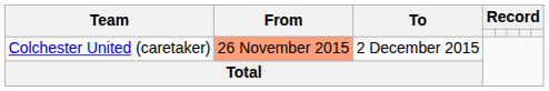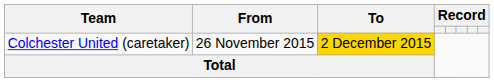Colchester United (caretaker) | From: lightsalmon background -> no background
Colchester United (caretaker) | To: no background -> gold background
